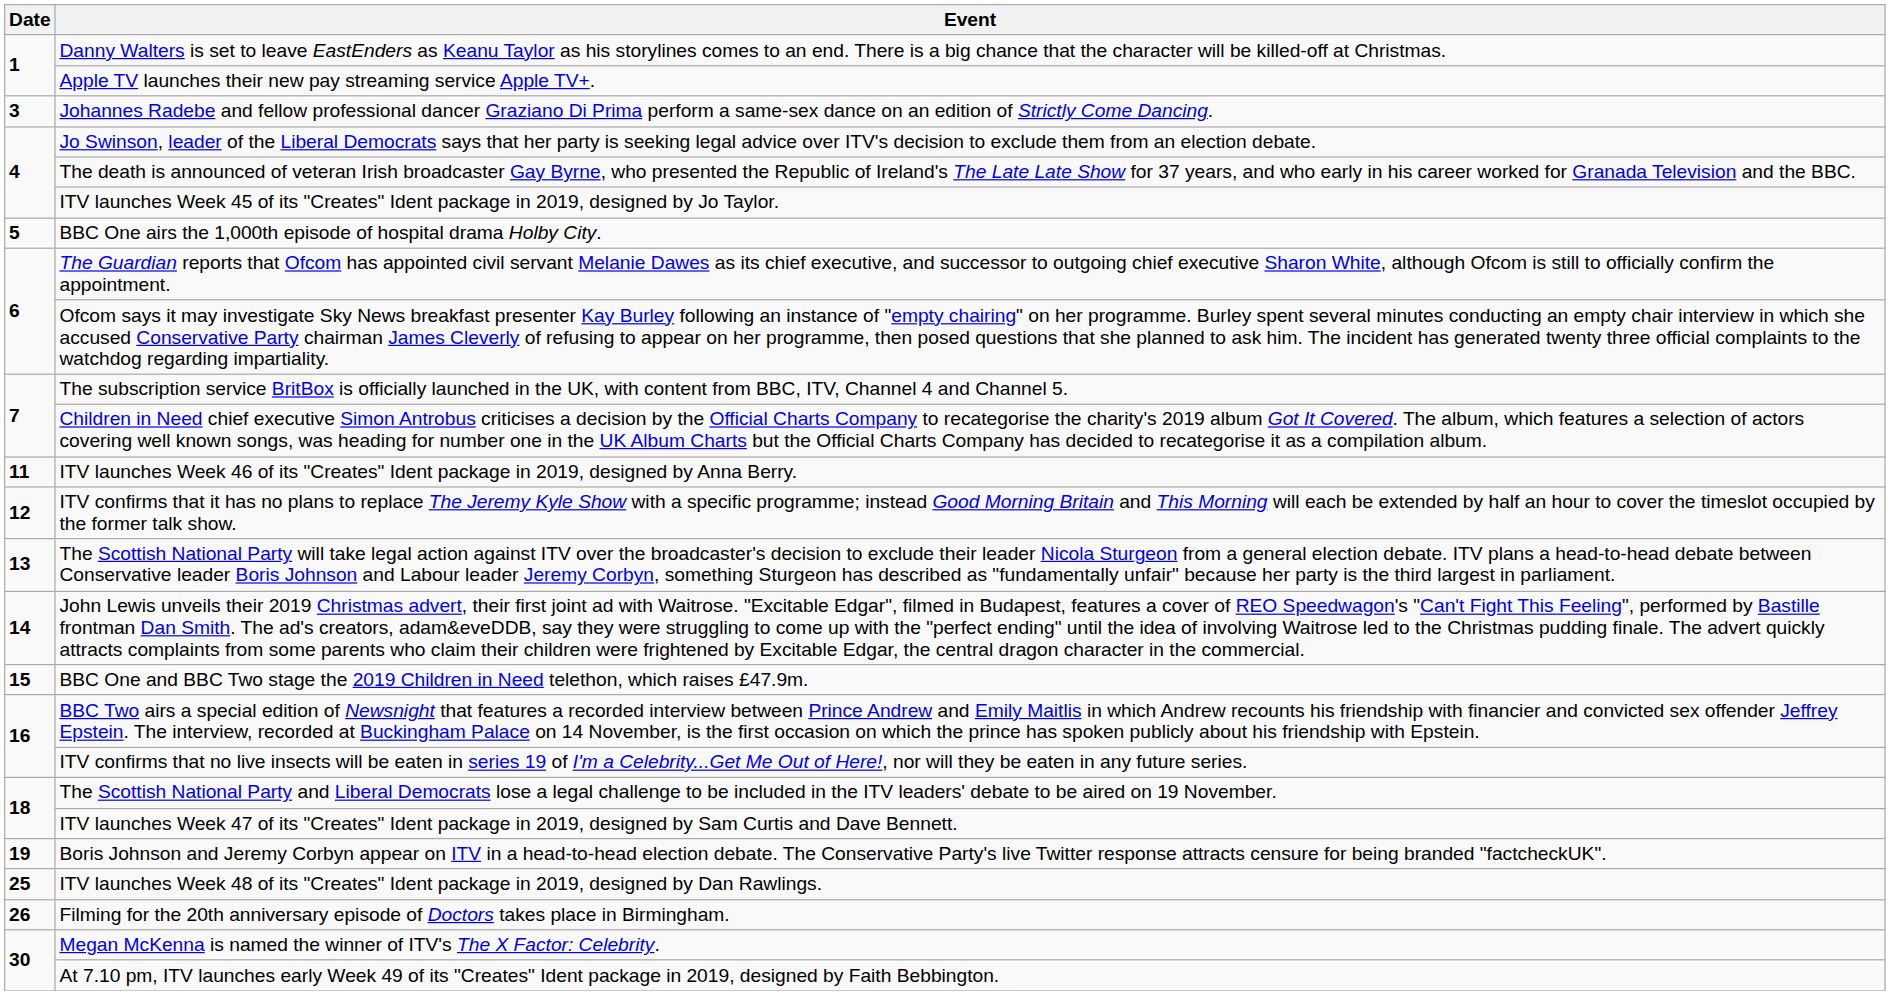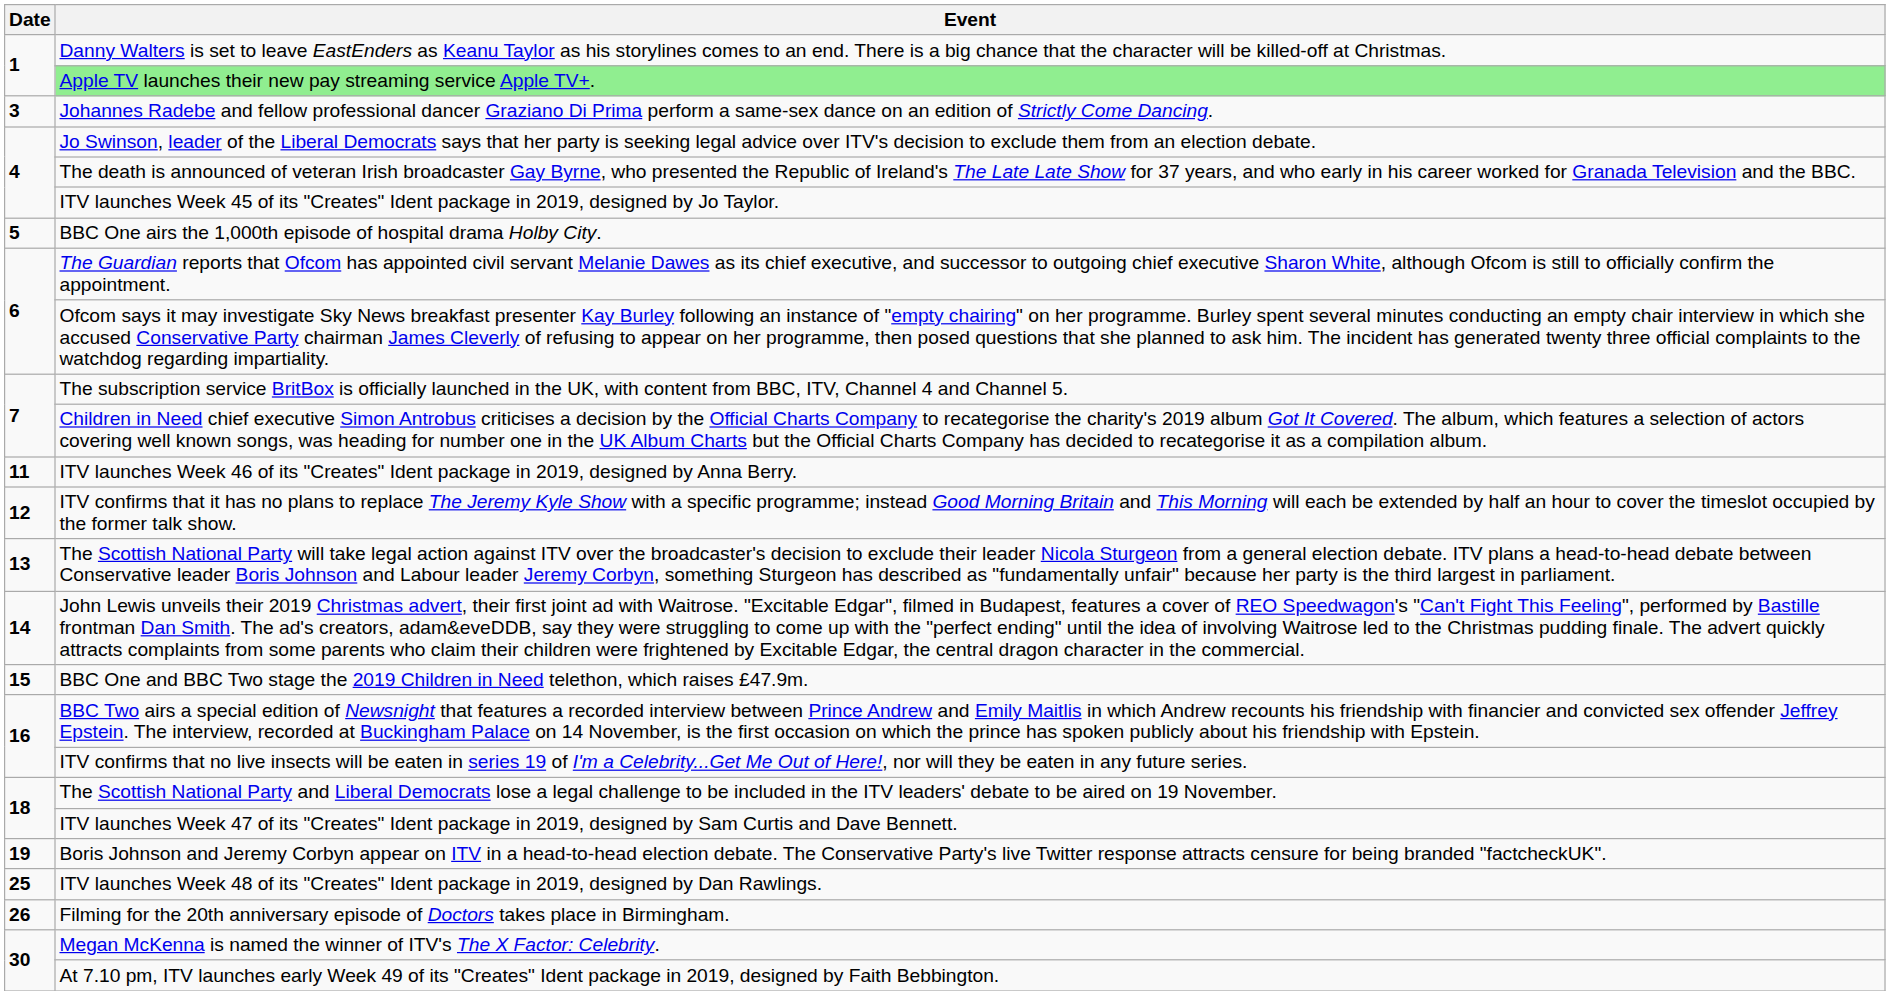Apple TV launches their new pay streaming service Apple TV+. | Event: no background -> lightgreen background
